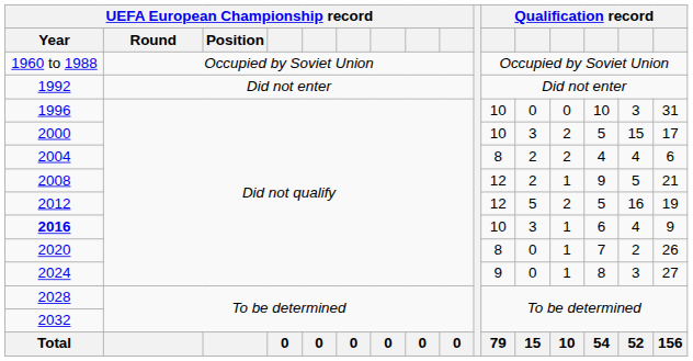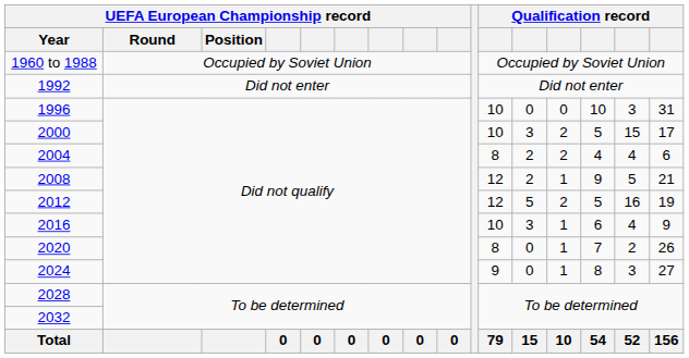2016 | UEFA European Championship record / Year: bold -> normal
